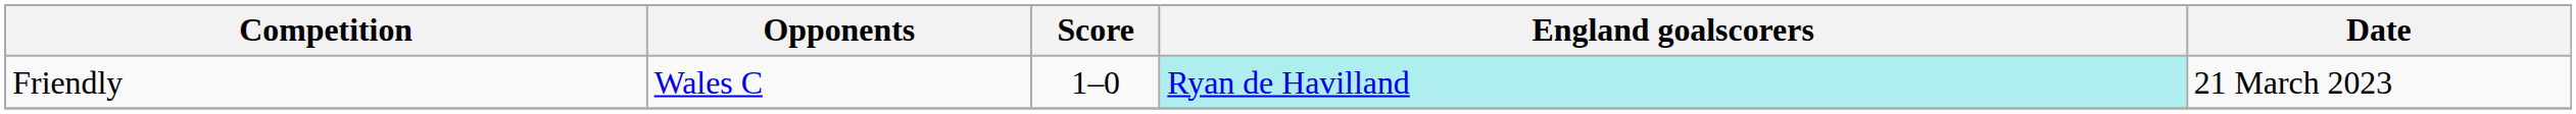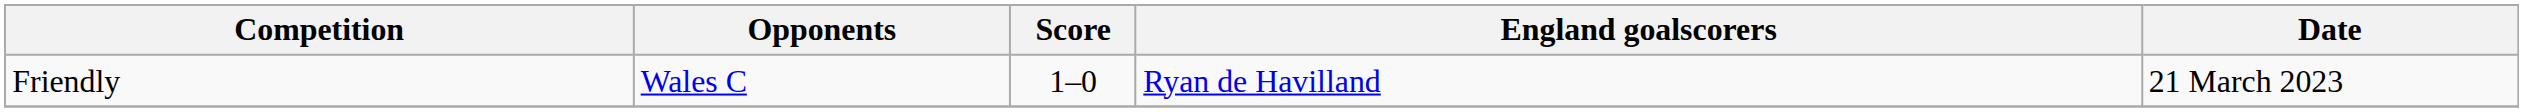Friendly | England goalscorers: paleturquoise background -> no background
